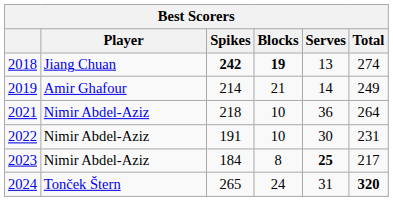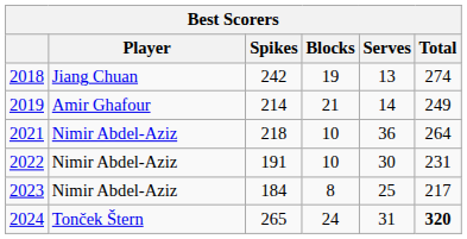2018 | Spikes: bold -> normal
2018 | Blocks: bold -> normal
2023 | Serves: bold -> normal
